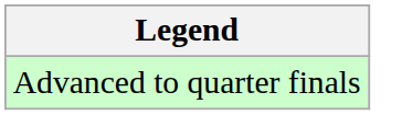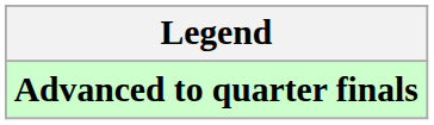row 2 | column 1: normal -> bold
